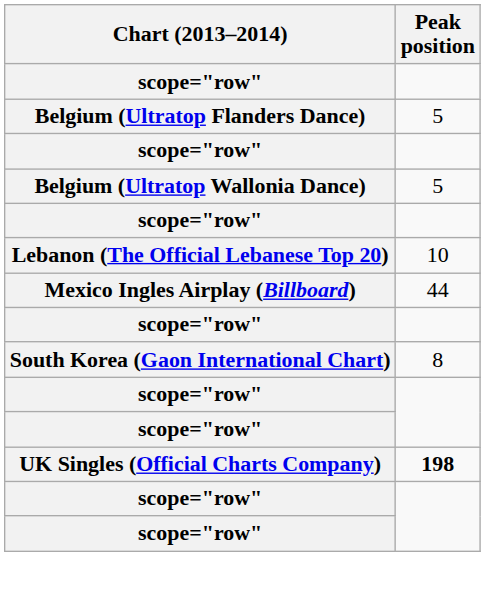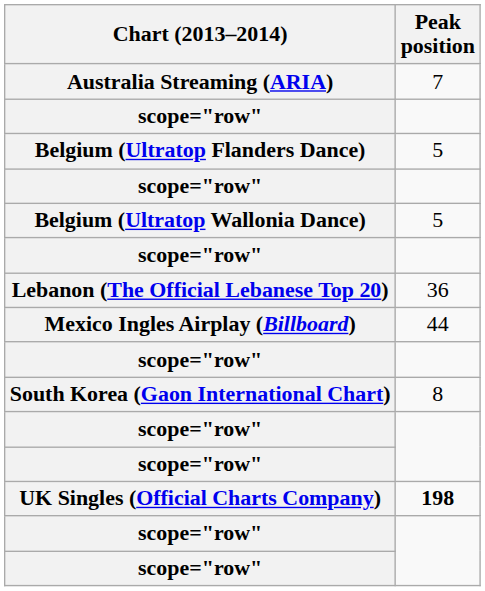+ row: Australia Streaming (ARIA) | 7
Lebanon (The Official Lebanese Top 20) | Peak position: 10 -> 36
